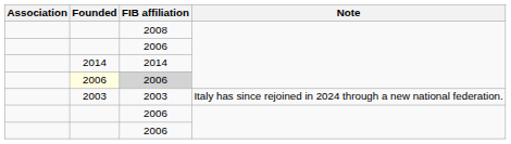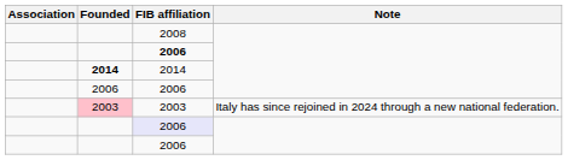row 3 | FIB affiliation: normal -> bold
row 4 | Founded: normal -> bold
row 5 | Founded: lightyellow background -> no background
row 5 | FIB affiliation: lightgrey background -> no background
row 6 | Founded: no background -> pink background
row 7 | FIB affiliation: no background -> lavender background
